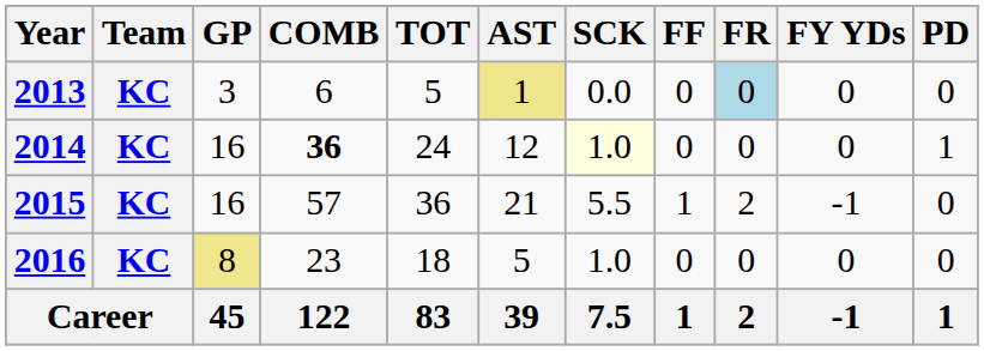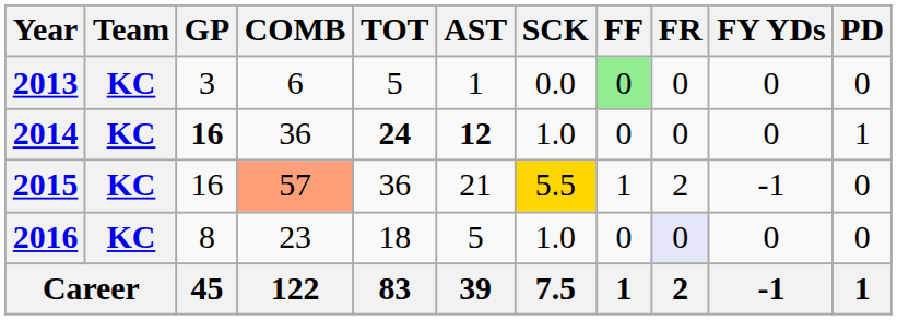2013 | AST: khaki background -> no background
2013 | FF: no background -> lightgreen background
2013 | FR: lightblue background -> no background
2014 | GP: normal -> bold
2014 | COMB: bold -> normal
2014 | TOT: normal -> bold
2014 | AST: normal -> bold
2014 | SCK: lightyellow background -> no background
2015 | COMB: no background -> lightsalmon background
2015 | SCK: no background -> gold background
2016 | GP: khaki background -> no background
2016 | FR: no background -> lavender background
